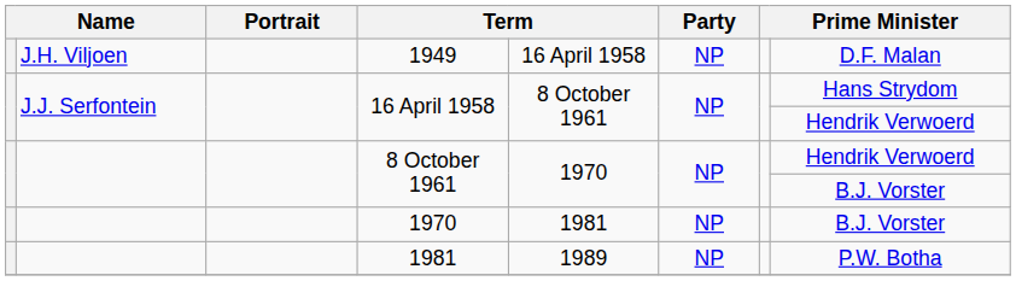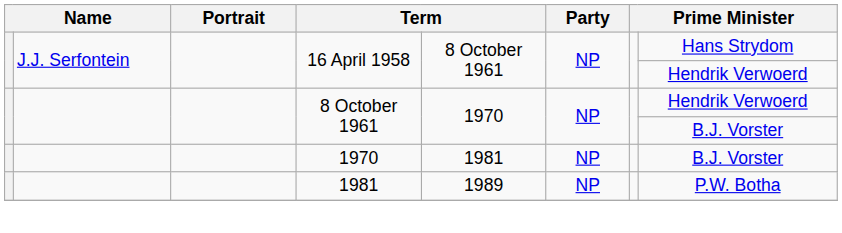- row: J.H. Viljoen | 1949 | 16 April 1958 | NP | D.F. Malan
